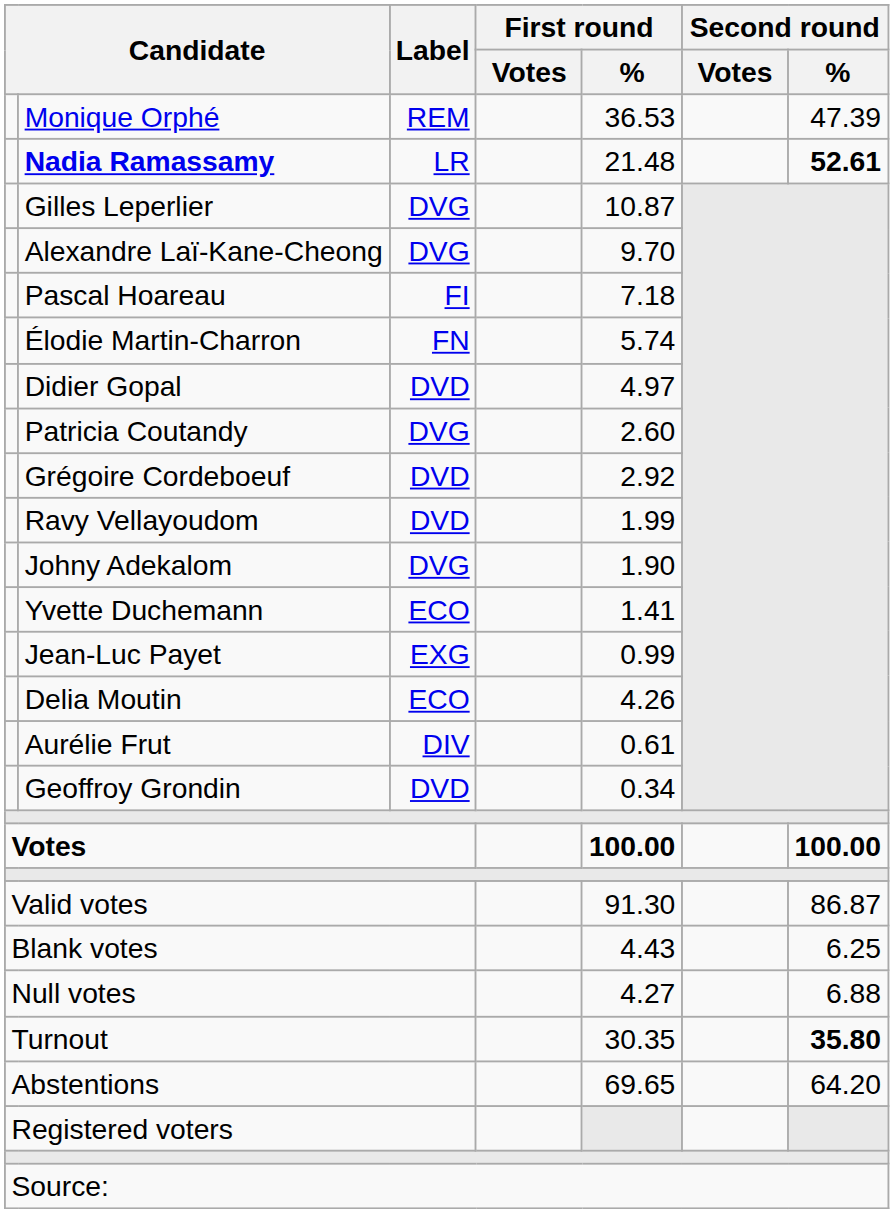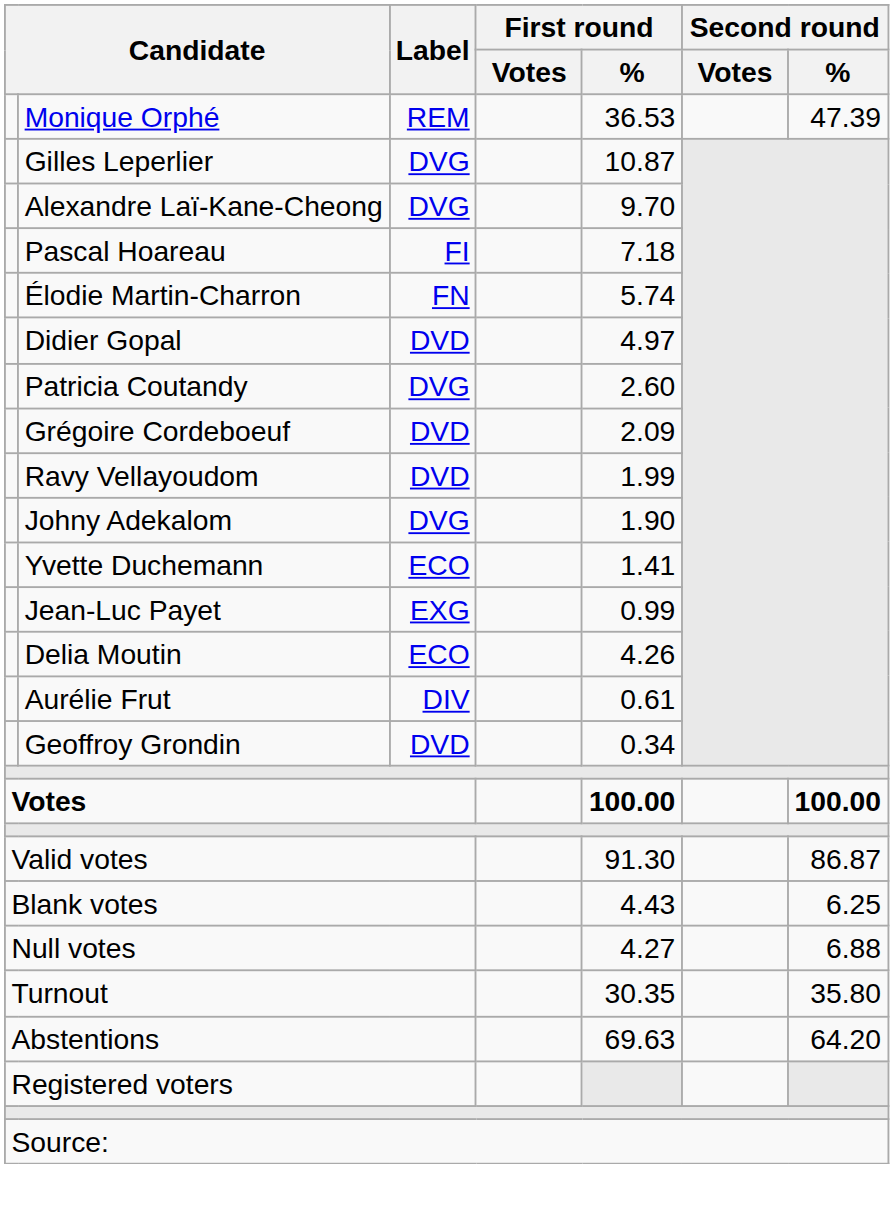- row: Nadia Ramassamy | LR | 21.48 | 52.61
Grégoire Cordeboeuf | First round / %: 2.92 -> 2.09
Turnout | Second round / %: bold -> normal
Abstentions | First round / %: 69.65 -> 69.63
